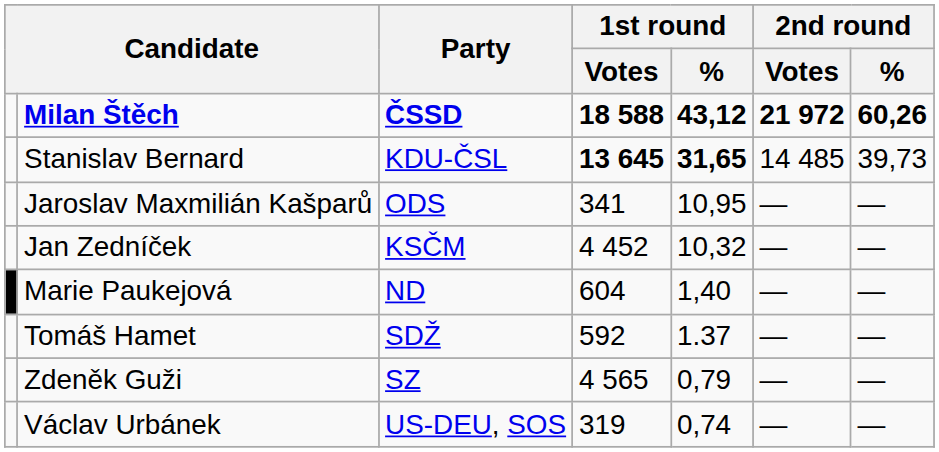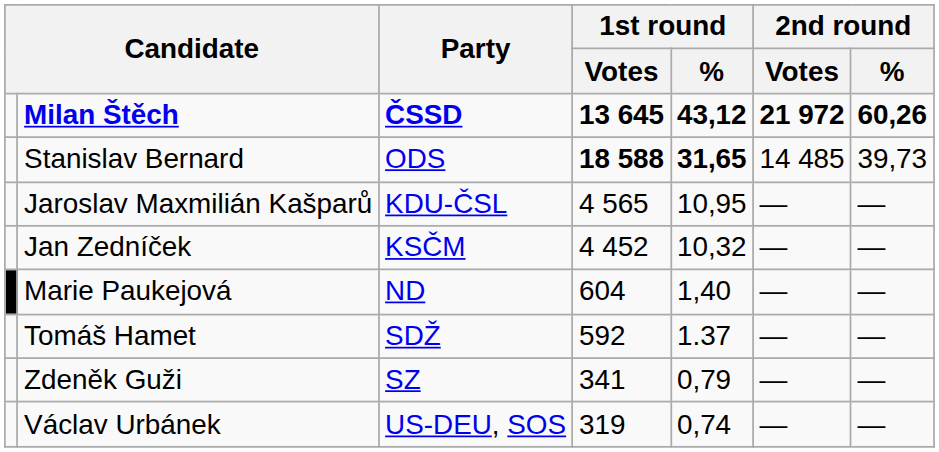Milan Štěch | 1st round / Votes: 18 588 -> 13 645
Stanislav Bernard | Party: KDU-ČSL -> ODS
Stanislav Bernard | 1st round / Votes: 13 645 -> 18 588
Jaroslav Maxmilián Kašparů | Party: ODS -> KDU-ČSL
Jaroslav Maxmilián Kašparů | 1st round / Votes: 341 -> 4 565
Zdeněk Guži | 1st round / Votes: 4 565 -> 341
